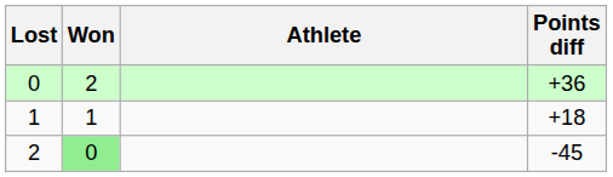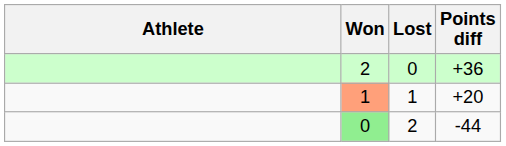columns swapped: Athlete <-> Lost
row 3 | Won: no background -> lightsalmon background
row 3 | Points diff: +18 -> +20
row 4 | Points diff: -45 -> -44
